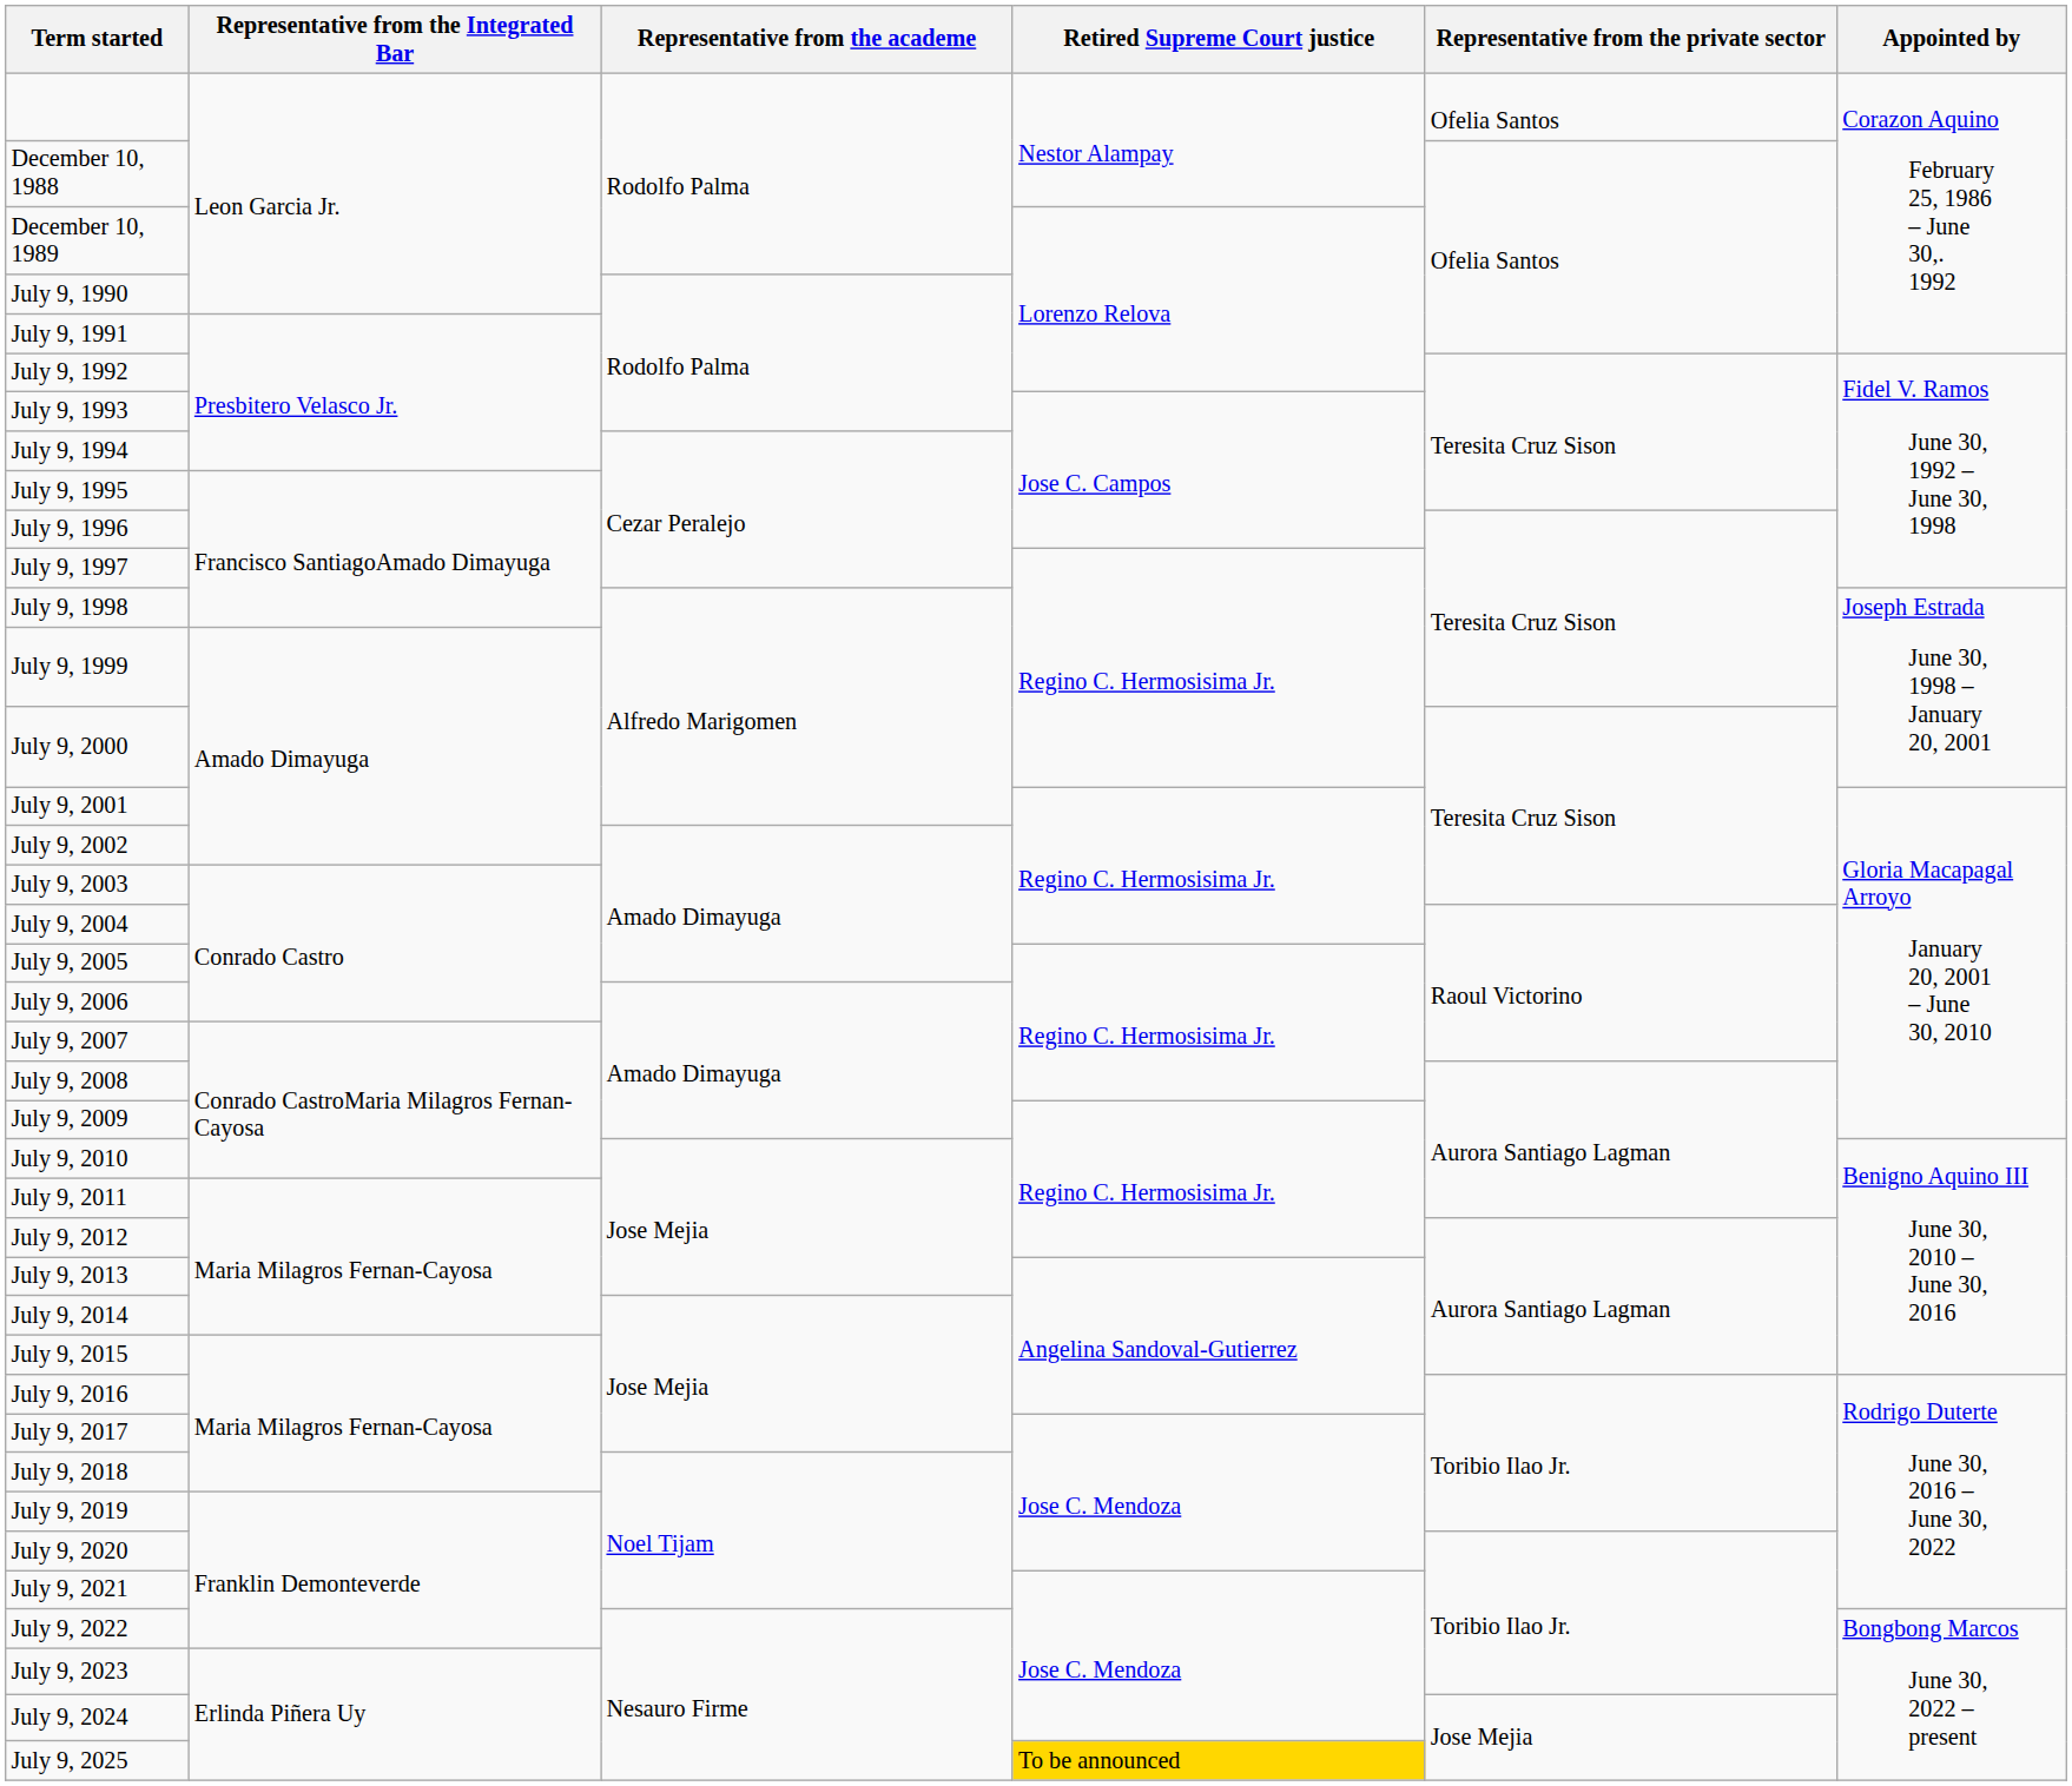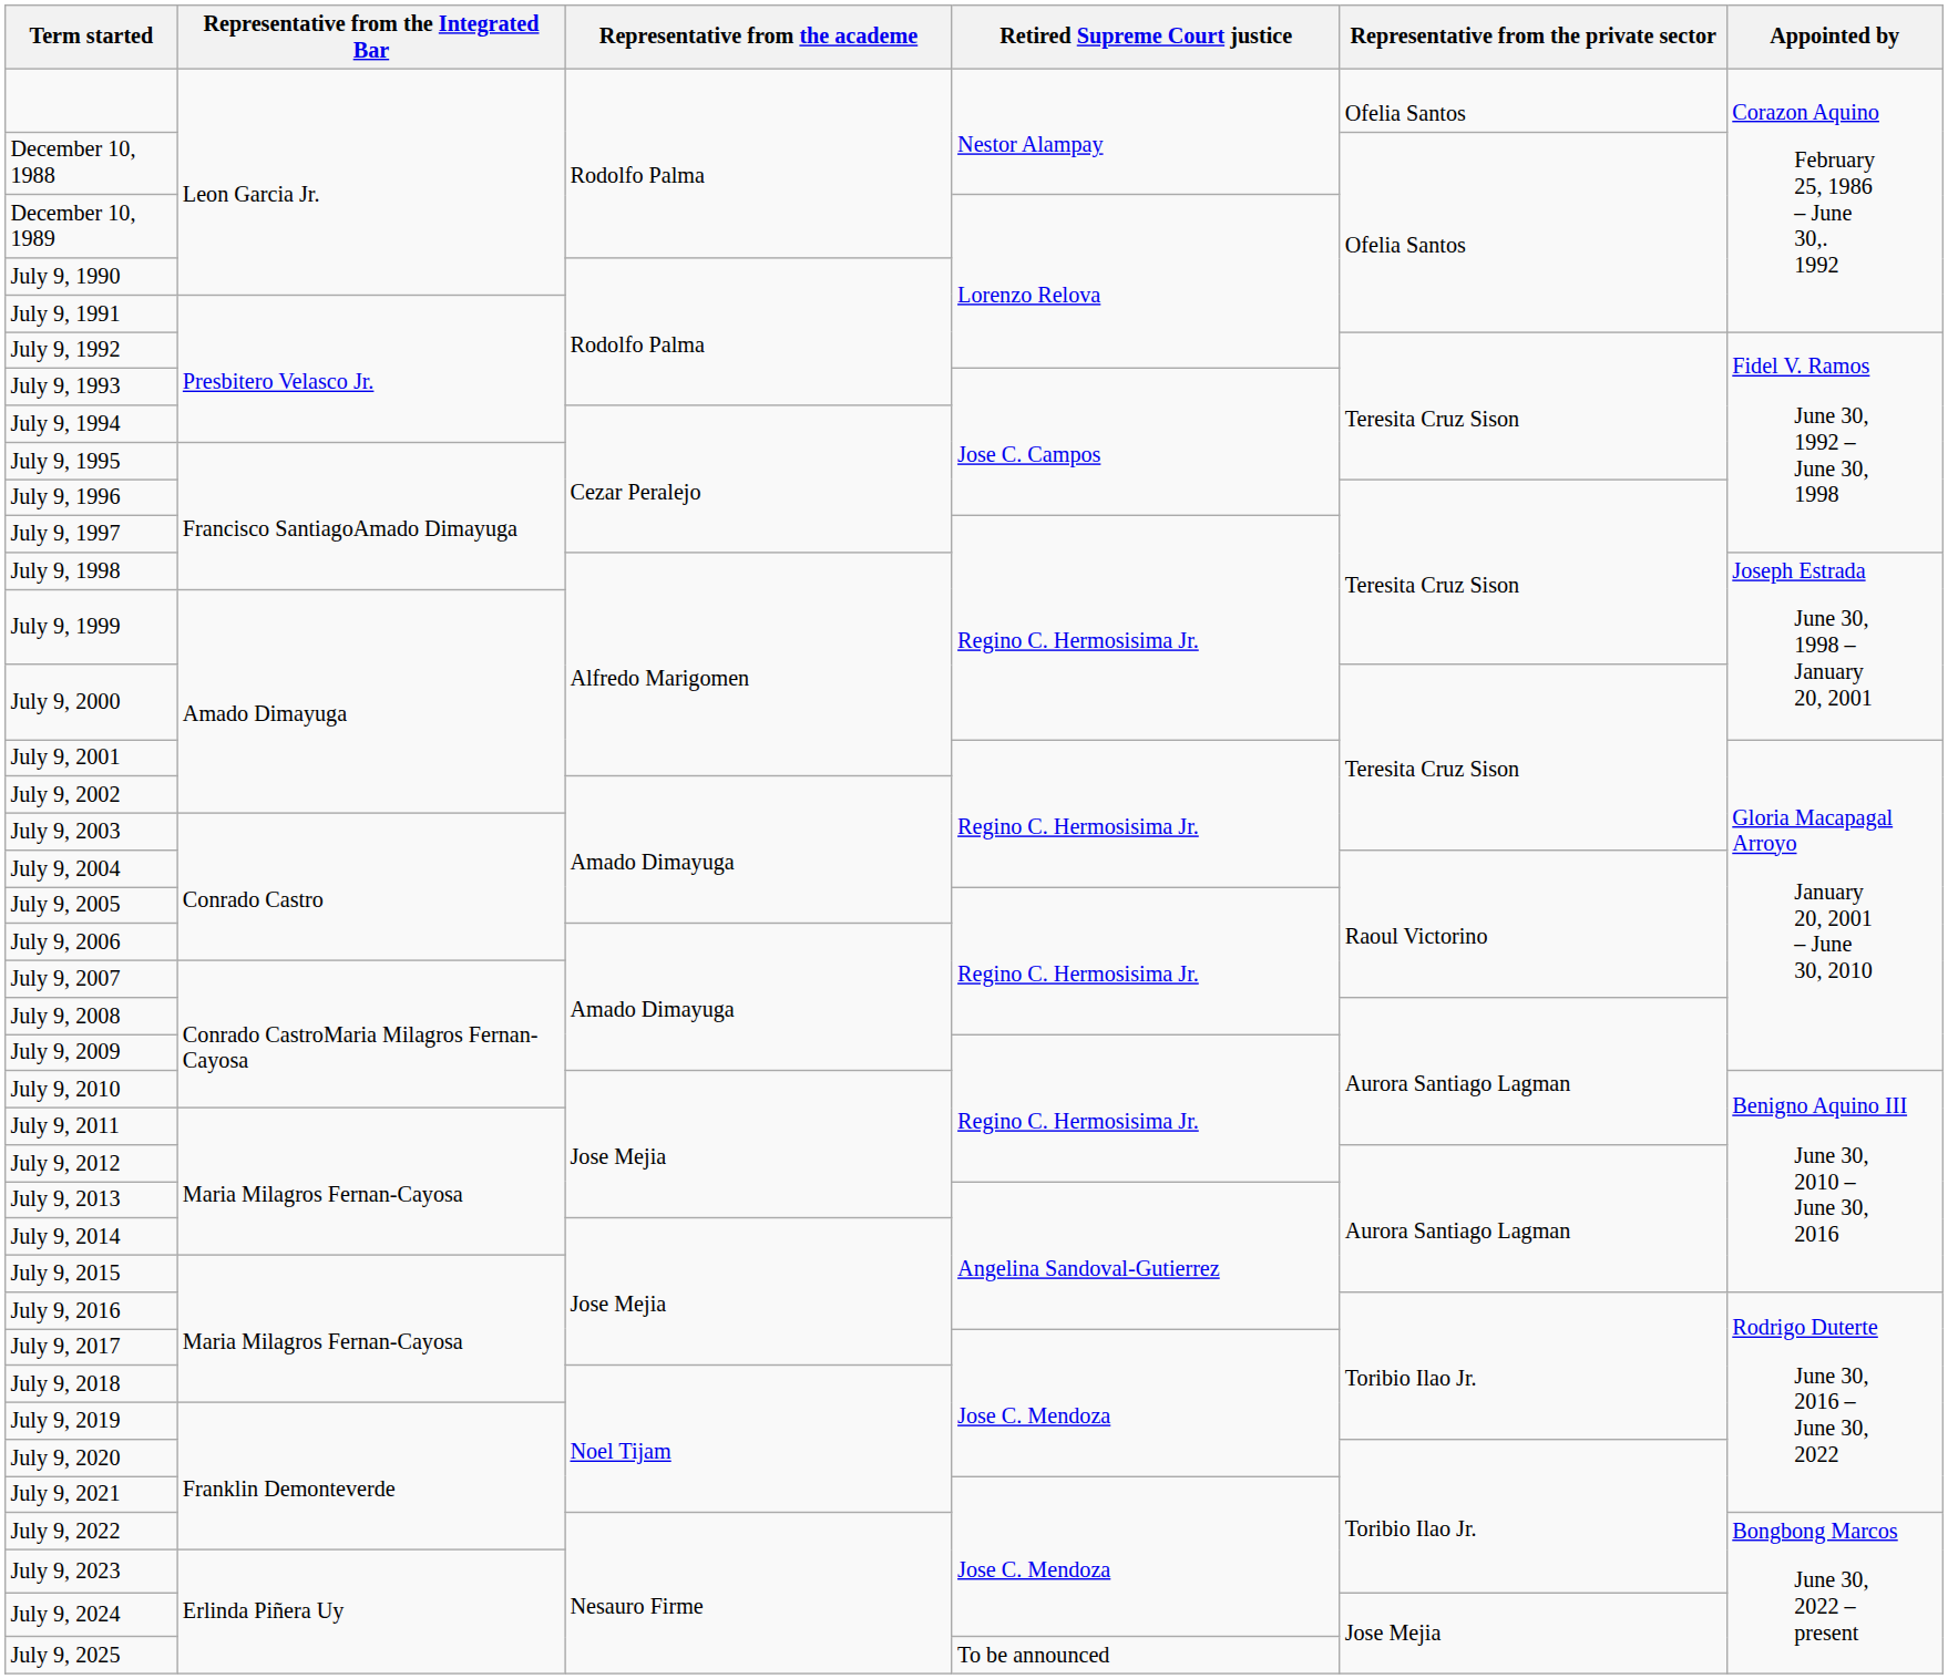July 9, 2025 | Retired Supreme Court justice: gold background -> no background
